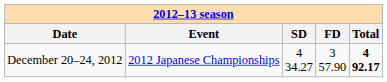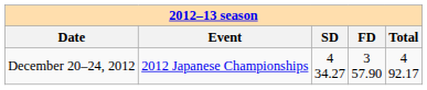December 20–24, 2012 | Total: bold -> normal
